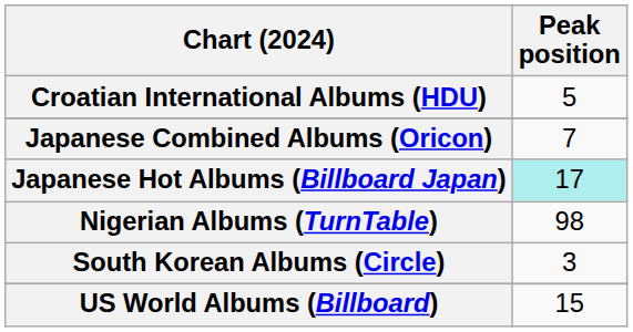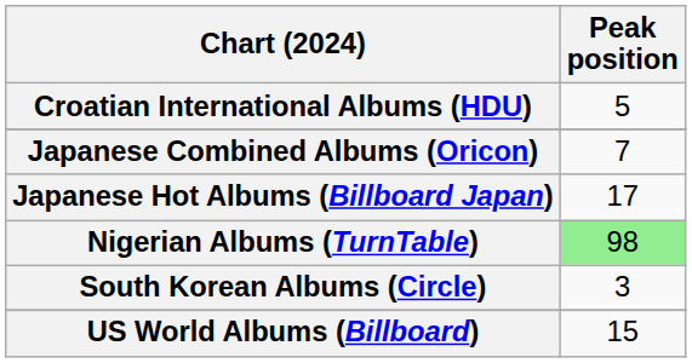Japanese Hot Albums (Billboard Japan) | Peak position: paleturquoise background -> no background
Nigerian Albums (TurnTable) | Peak position: no background -> lightgreen background
